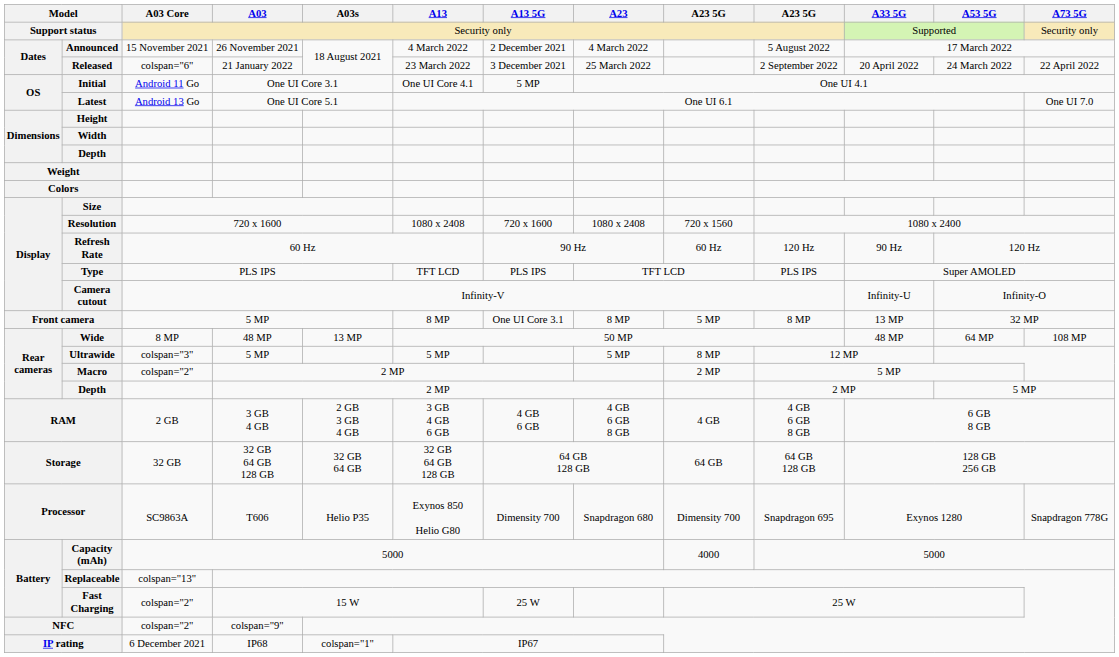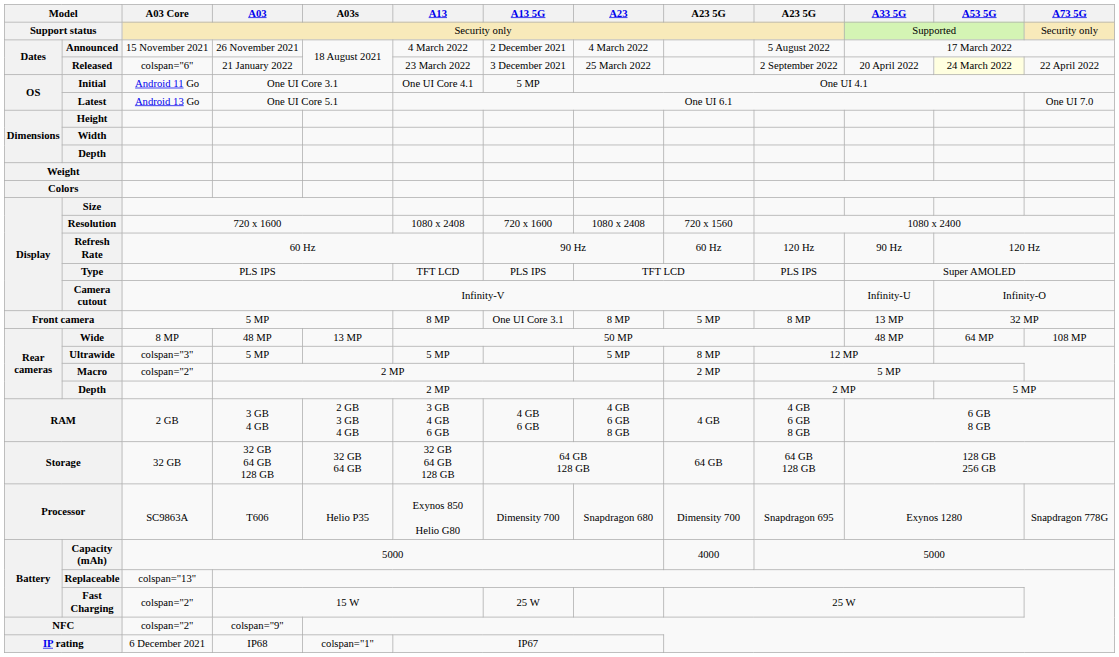Released | A53 5G: no background -> lightyellow background
